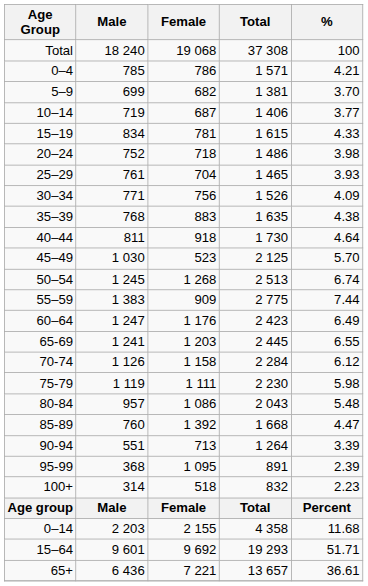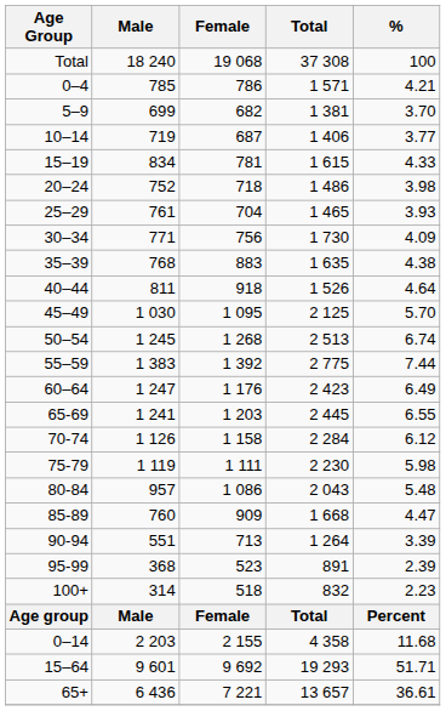30–34 | Total: 1 526 -> 1 730
40–44 | Total: 1 730 -> 1 526
45–49 | Female: 523 -> 1 095
55–59 | Female: 909 -> 1 392
85-89 | Female: 1 392 -> 909
95-99 | Female: 1 095 -> 523
